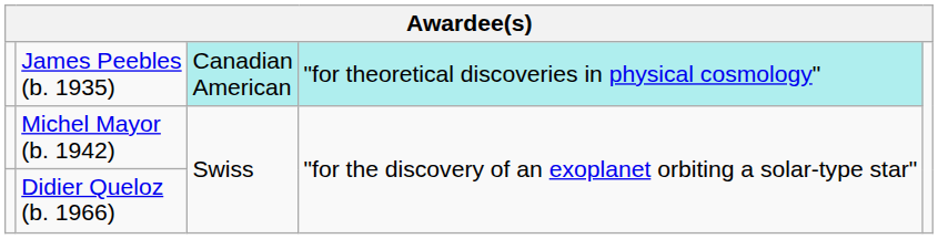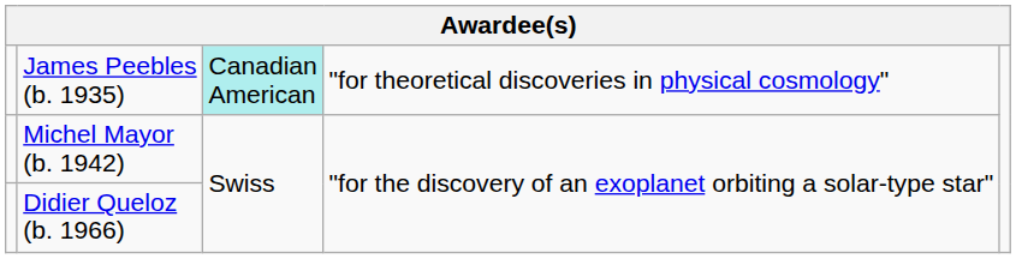James Peebles (b. 1935) | column 4: paleturquoise background -> no background
